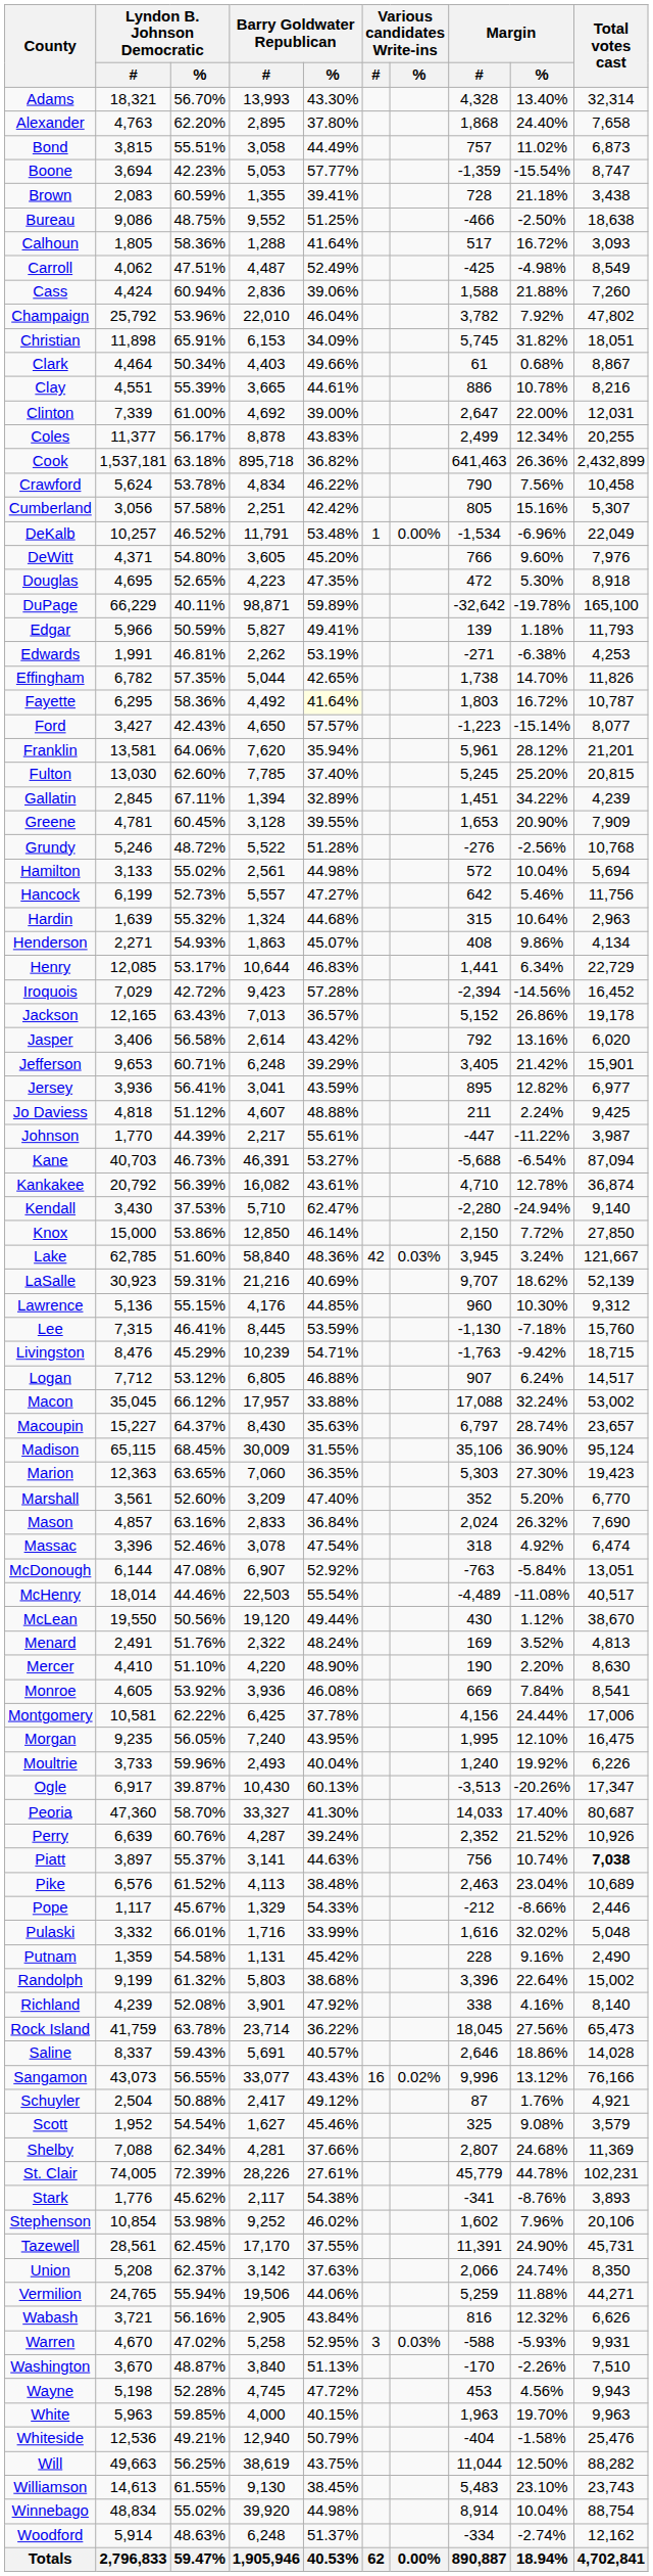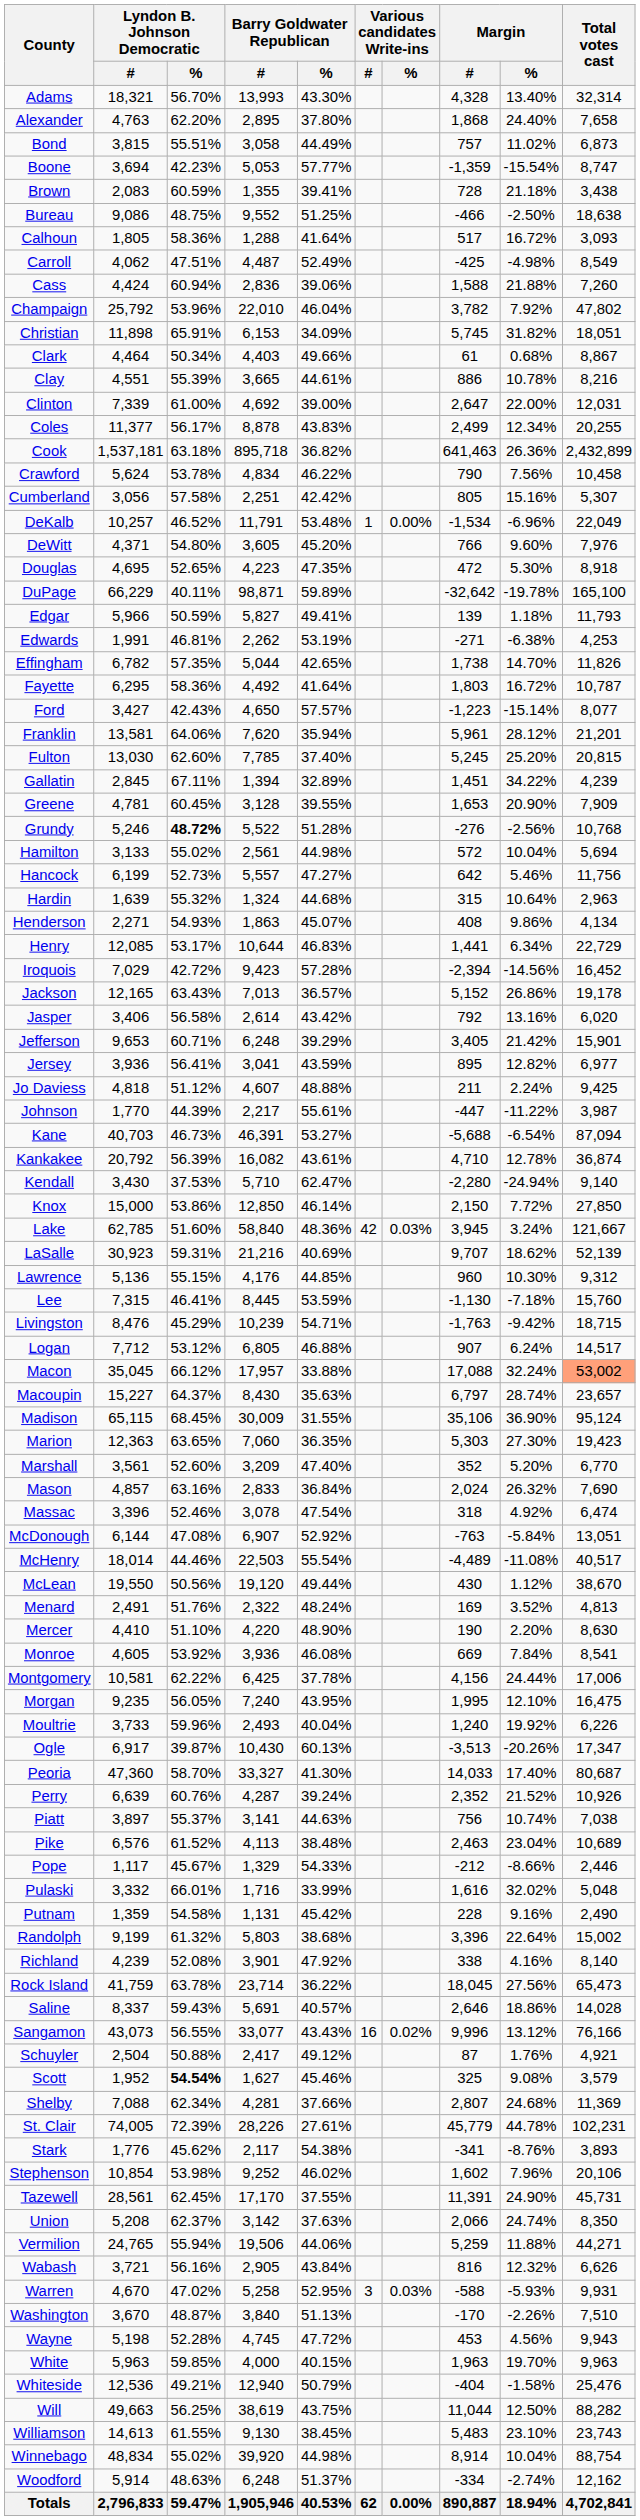Fayette | Barry Goldwater Republican / %: lightyellow background -> no background
Grundy | Lyndon B. Johnson Democratic / %: normal -> bold
Macon | Total votes cast: no background -> lightsalmon background
Piatt | Total votes cast: bold -> normal
Scott | Lyndon B. Johnson Democratic / %: normal -> bold
